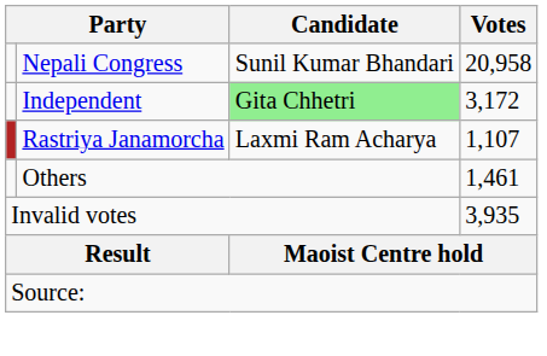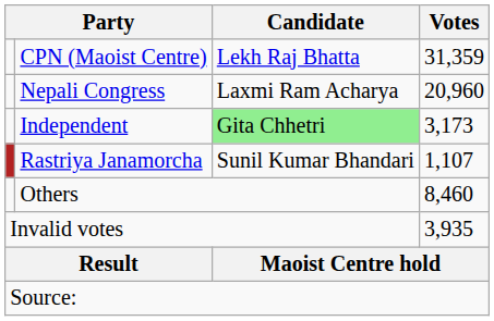+ row: CPN (Maoist Centre) | Lekh Raj Bhatta | 31,359
Nepali Congress | Candidate: Sunil Kumar Bhandari -> Laxmi Ram Acharya
Nepali Congress | Votes: 20,958 -> 20,960
Independent | Votes: 3,172 -> 3,173
Rastriya Janamorcha | Candidate: Laxmi Ram Acharya -> Sunil Kumar Bhandari
Others | Votes: 1,461 -> 8,460
